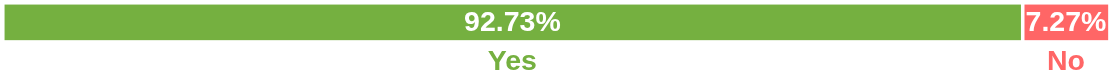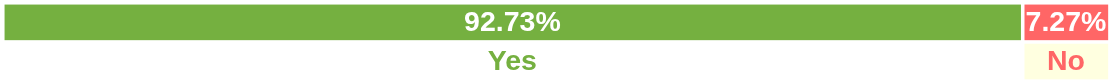Yes | column 2: no background -> lightyellow background
